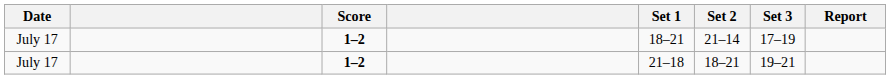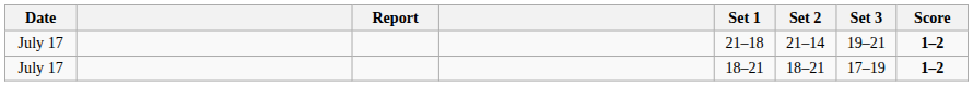columns swapped: Score <-> Report
row 2 | Set 1: 18–21 -> 21–18
row 2 | Set 3: 17–19 -> 19–21
row 3 | Set 1: 21–18 -> 18–21
row 3 | Set 3: 19–21 -> 17–19
